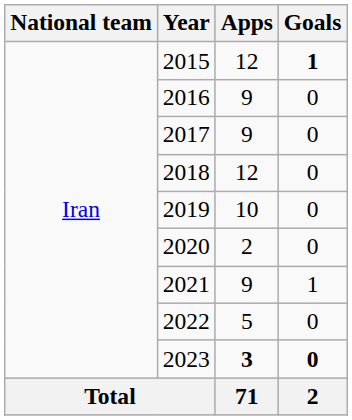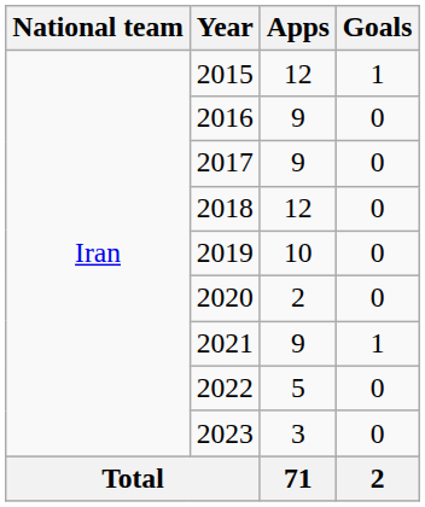2015 | Goals: bold -> normal
2023 | Apps: bold -> normal
2023 | Goals: bold -> normal
